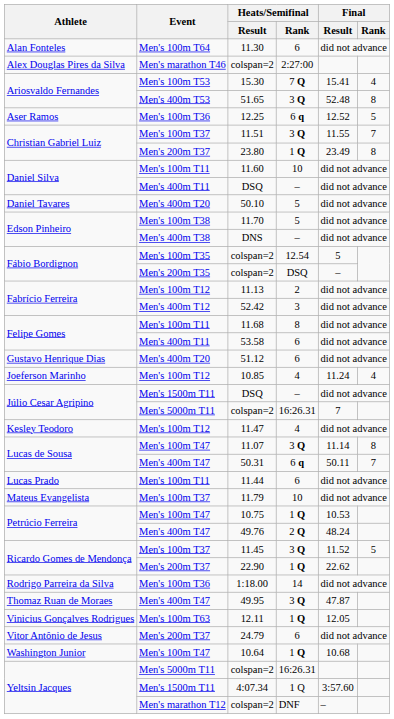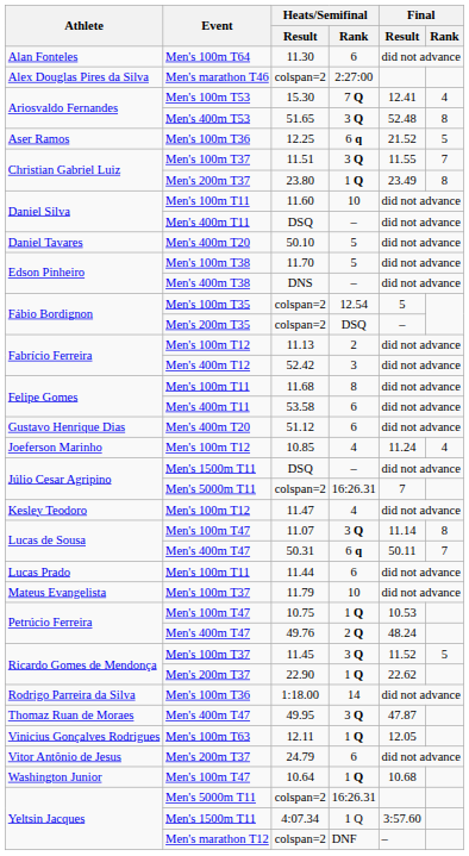15.30 | Final / Result: 15.41 -> 12.41
12.25 | Final / Result: 12.52 -> 21.52
